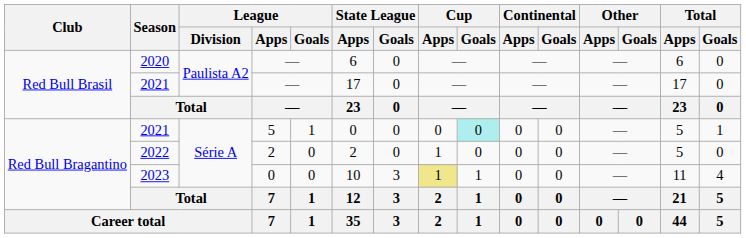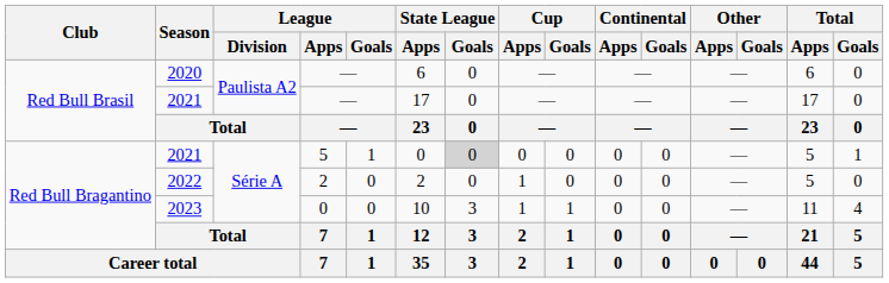2021 / 5 | State League / Goals: no background -> lightgrey background
2021 / 5 | Cup / Goals: paleturquoise background -> no background
2023 | Cup / Apps: khaki background -> no background
